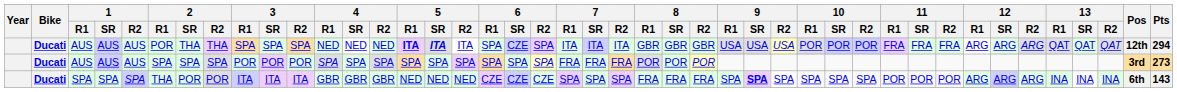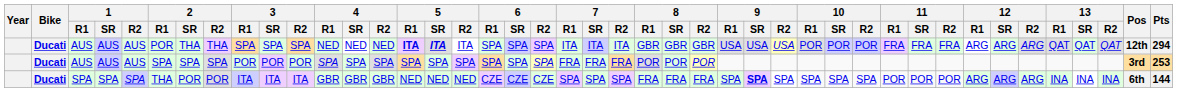row 3 | 6 / SR: CZE -> SPA
row 4 | Pts: 273 -> 253
row 5 | Pts: 143 -> 144
